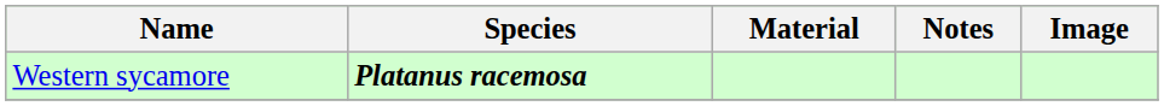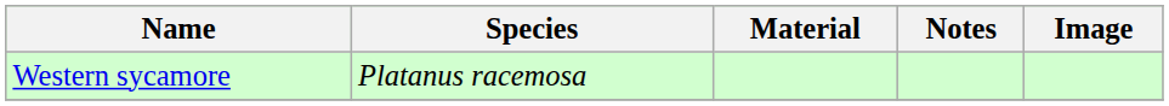Western sycamore | Species: bold -> normal
